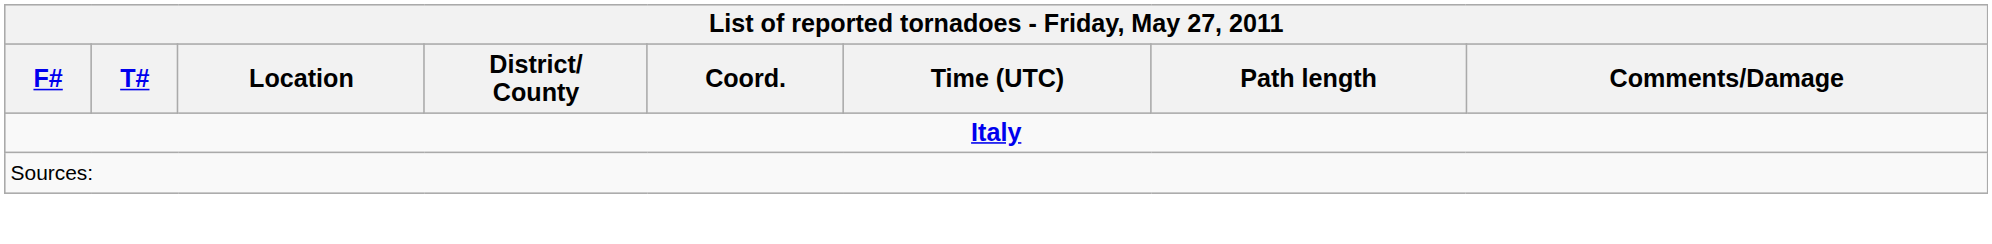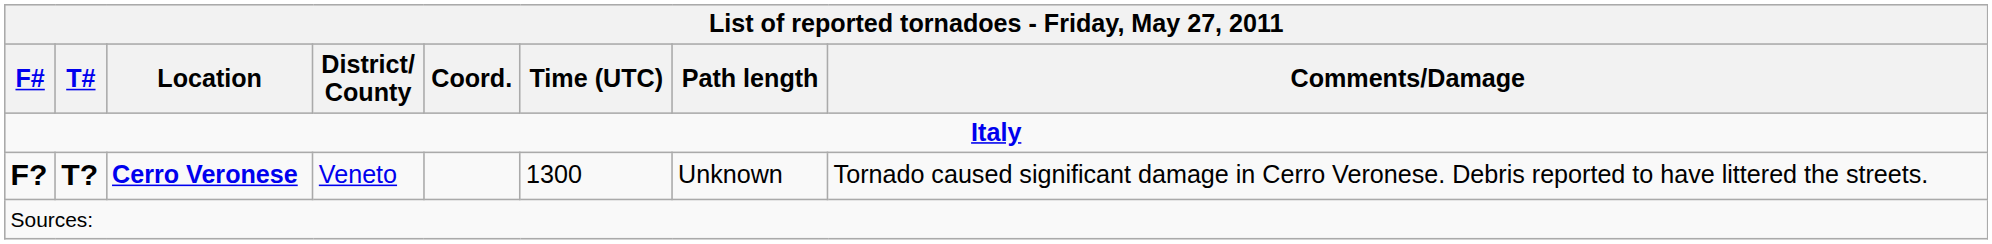+ row: F? | T? | Cerro Veronese | Veneto | 1300 | Unknown | Tornado caused significant damage in Cerro Veronese. Debris reported to have littered the streets.
